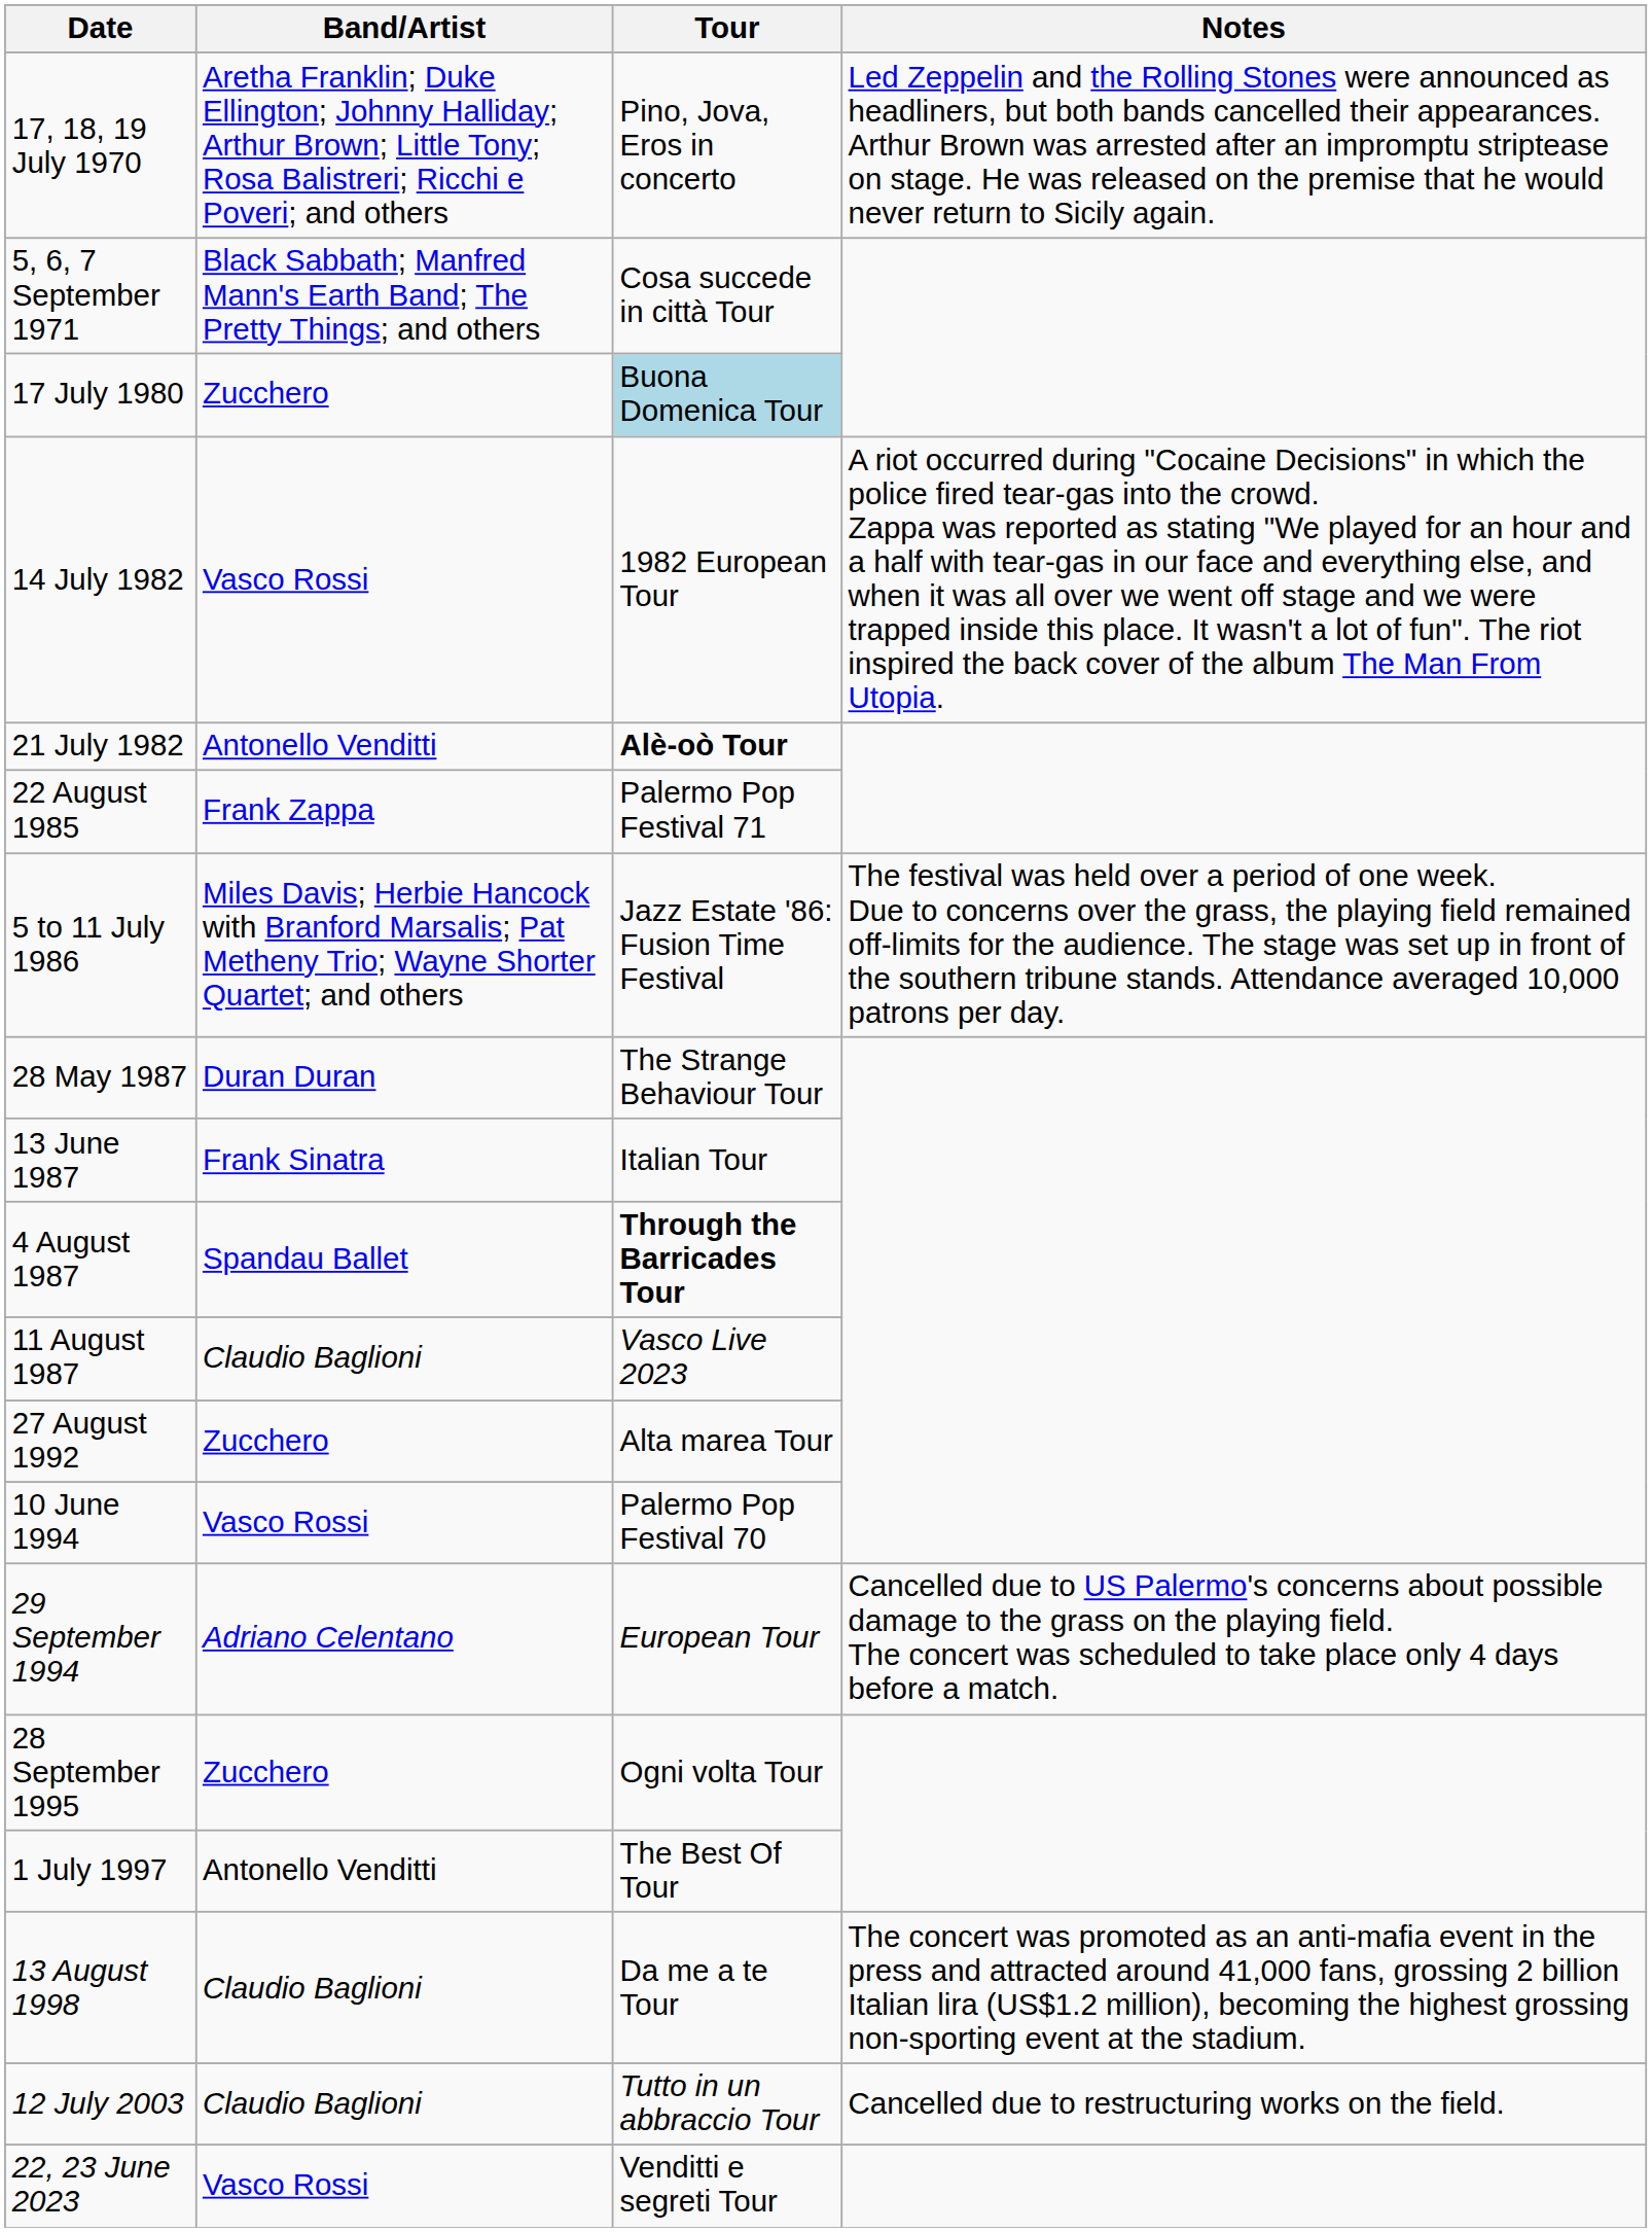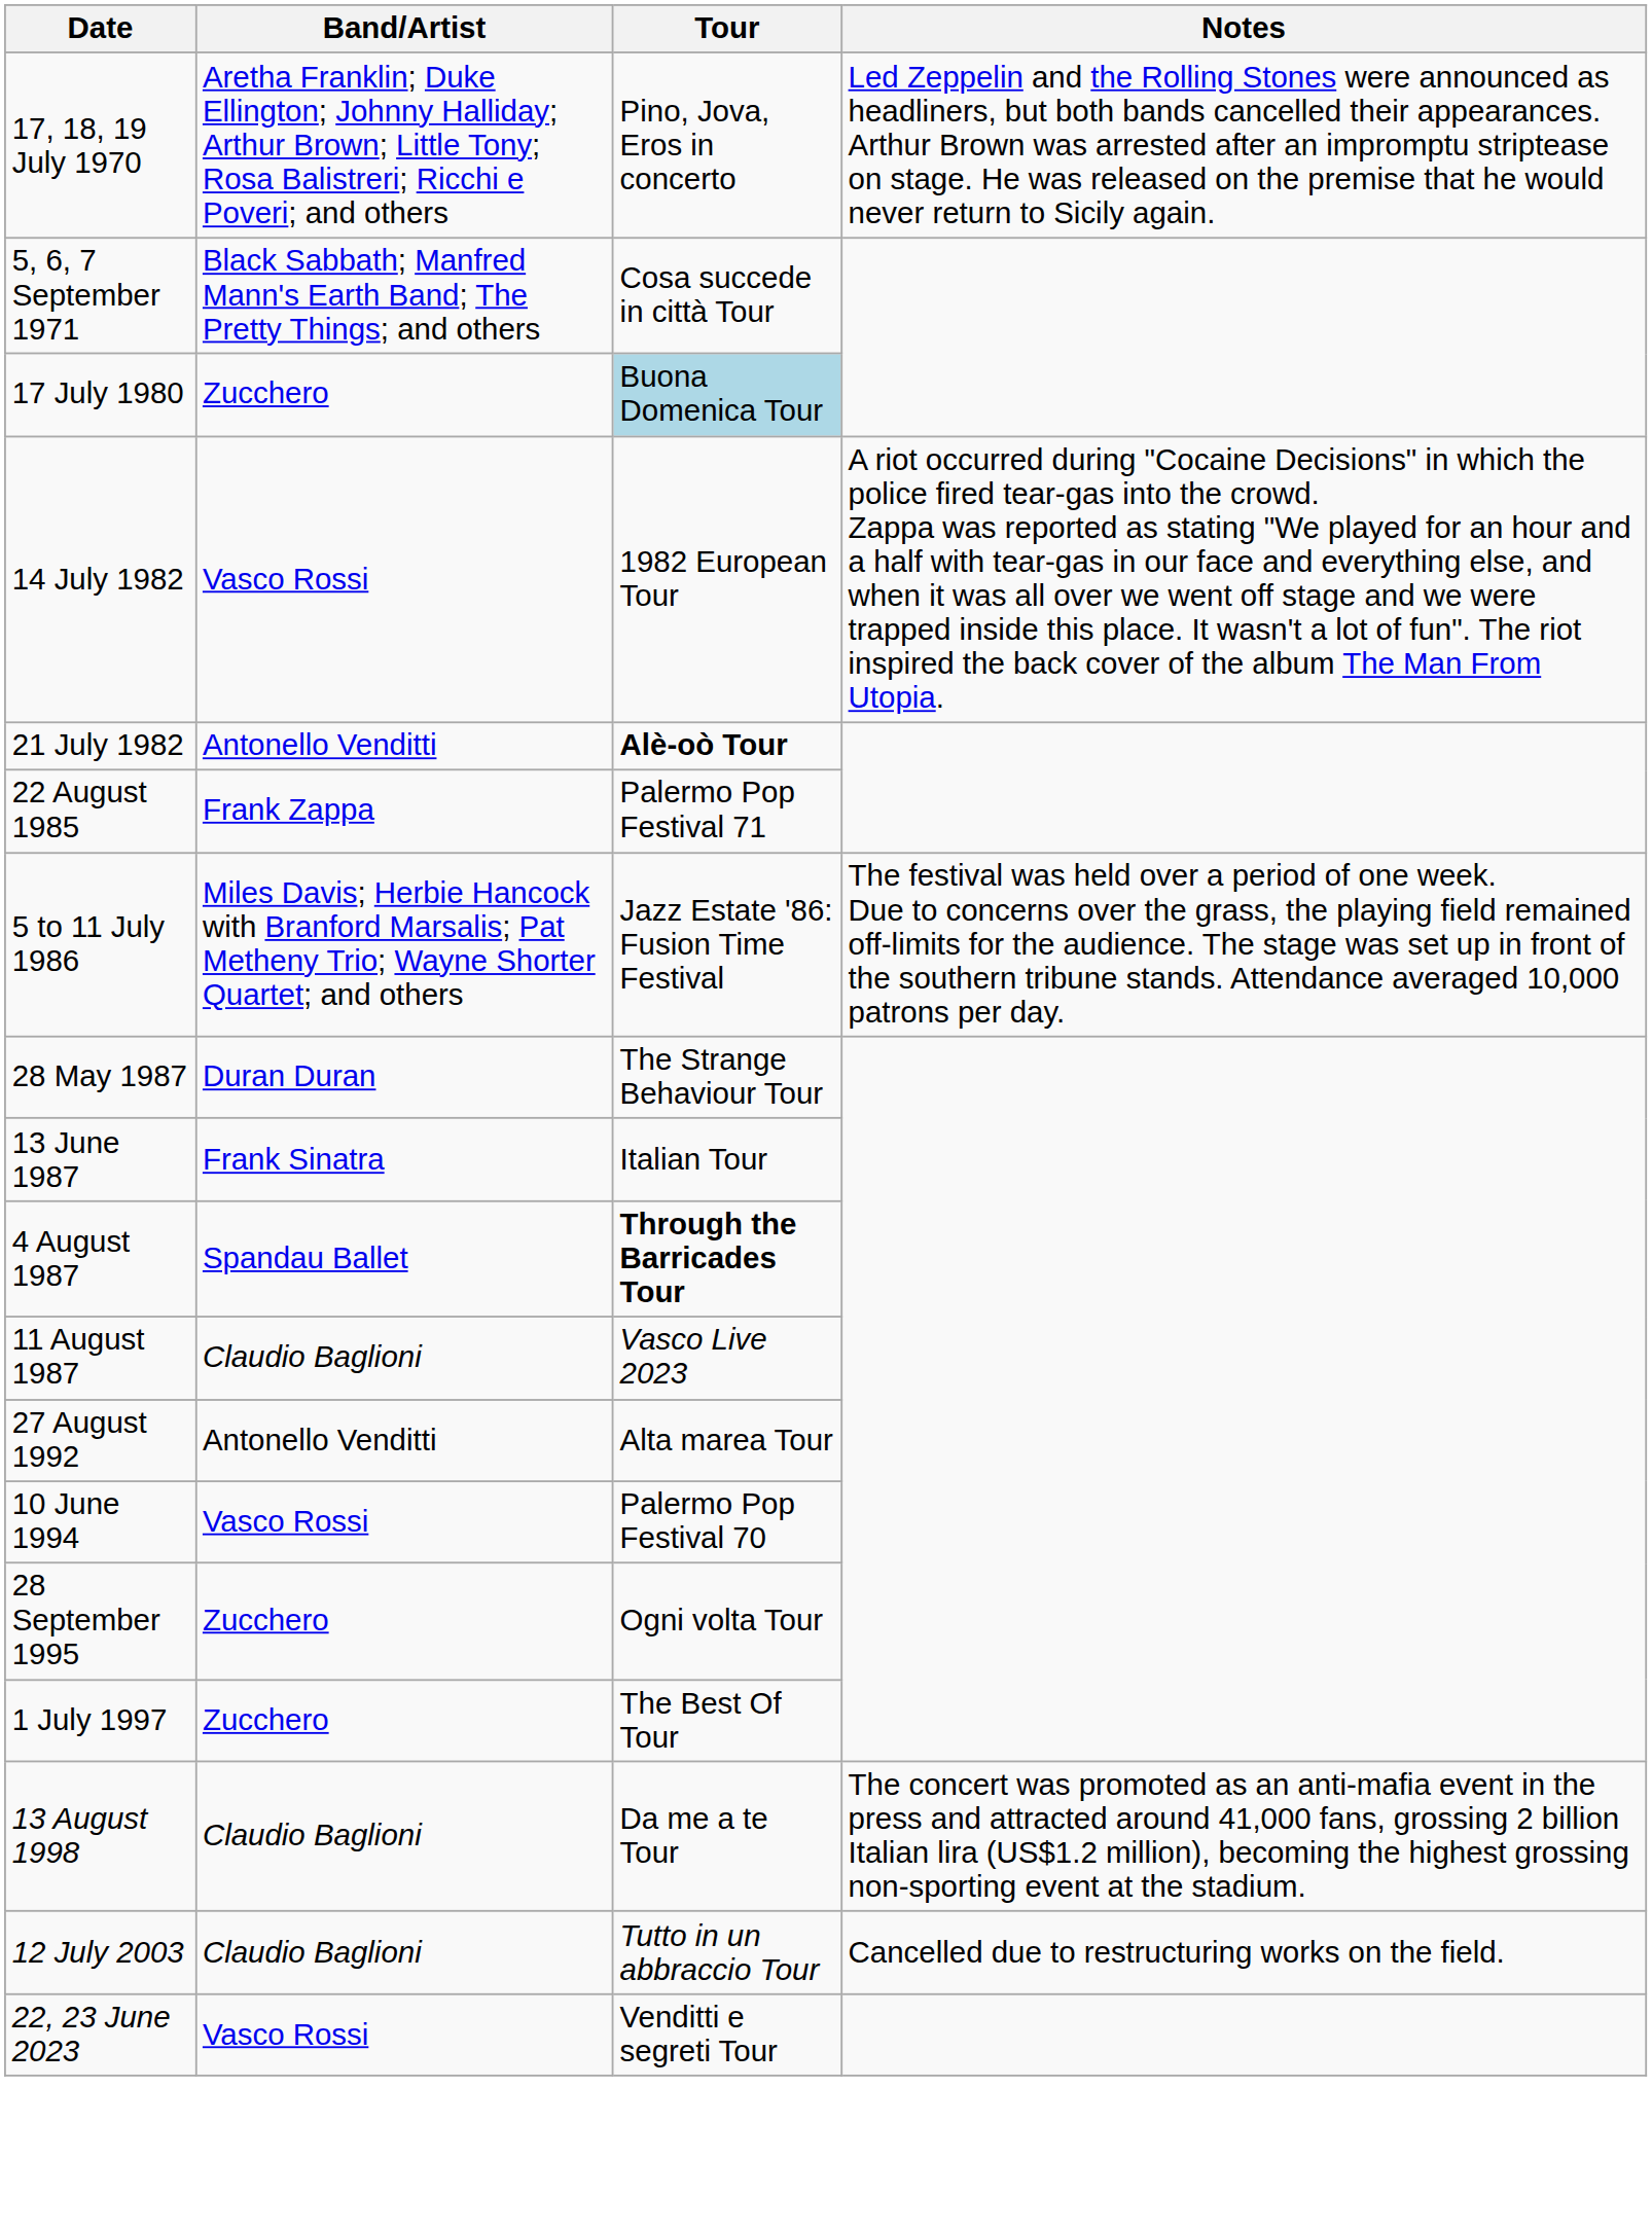27 August 1992 | Band/Artist: Zucchero -> Antonello Venditti
- row: 29 September 1994 | Adriano Celentano | European Tour | Cancelled due to US Palermo's concerns about possible damage to the grass on the playing field. The concert was scheduled to take place only 4 days before a match.
1 July 1997 | Band/Artist: Antonello Venditti -> Zucchero
